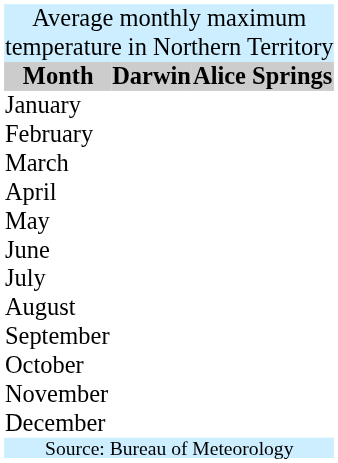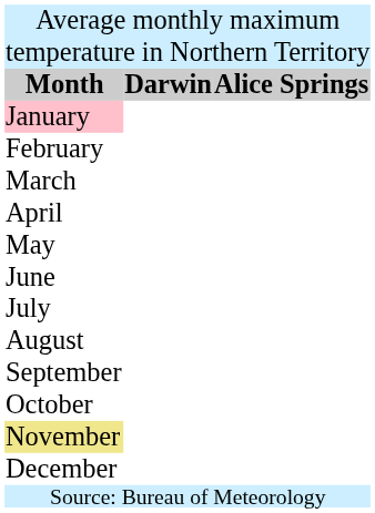January | column 1: no background -> pink background
November | column 1: no background -> khaki background
